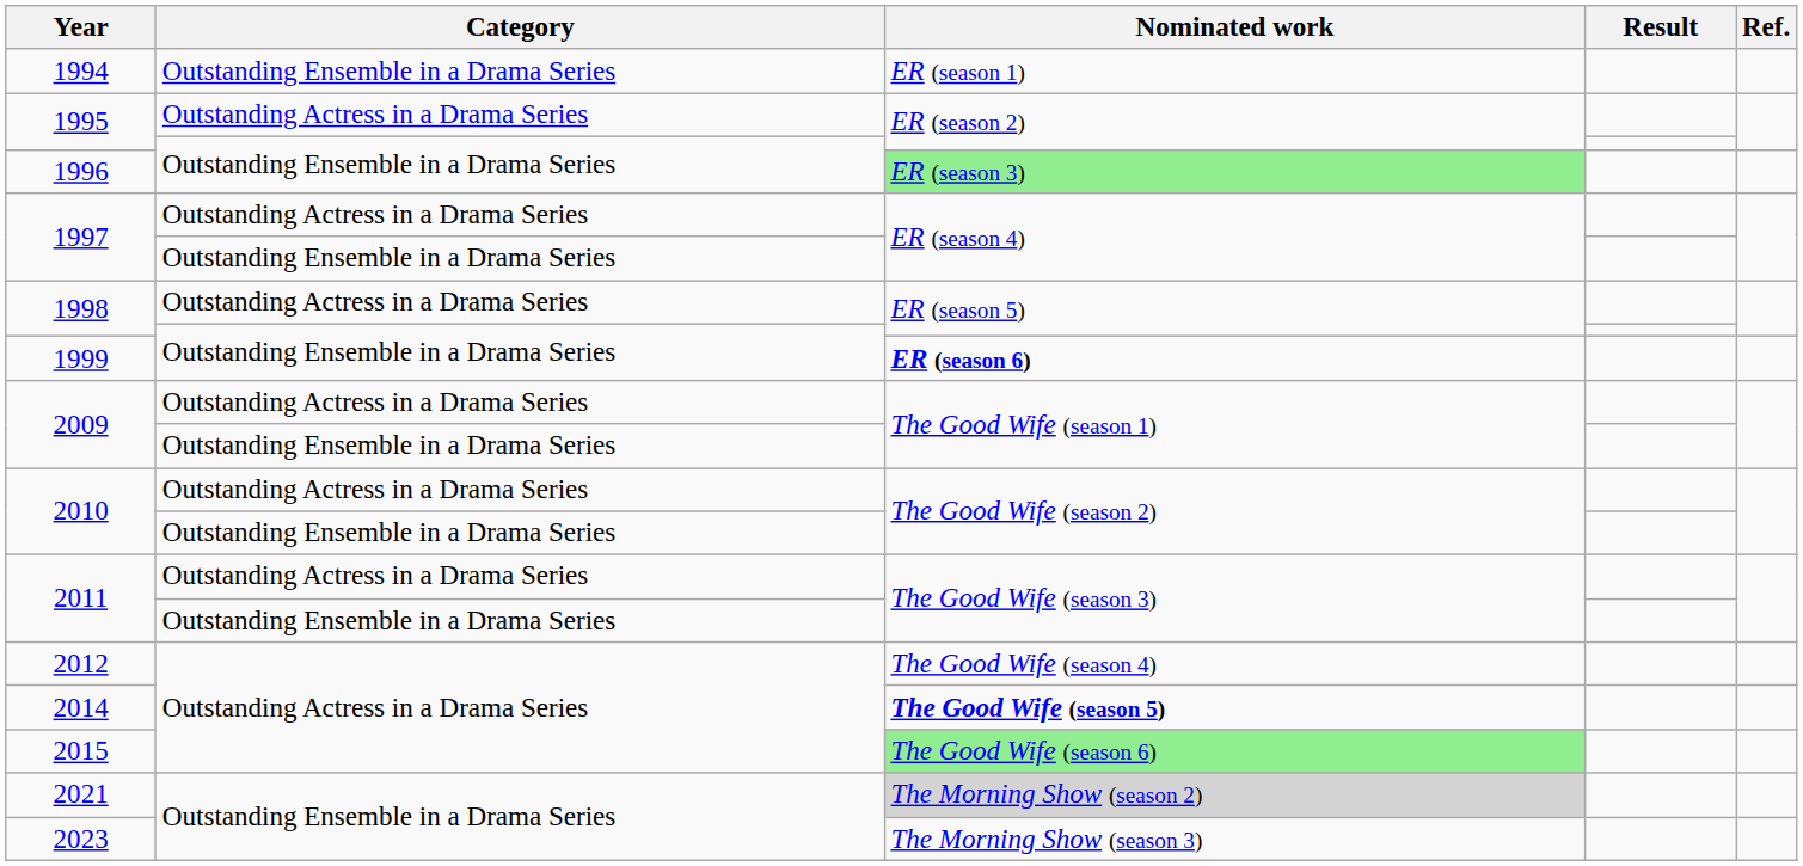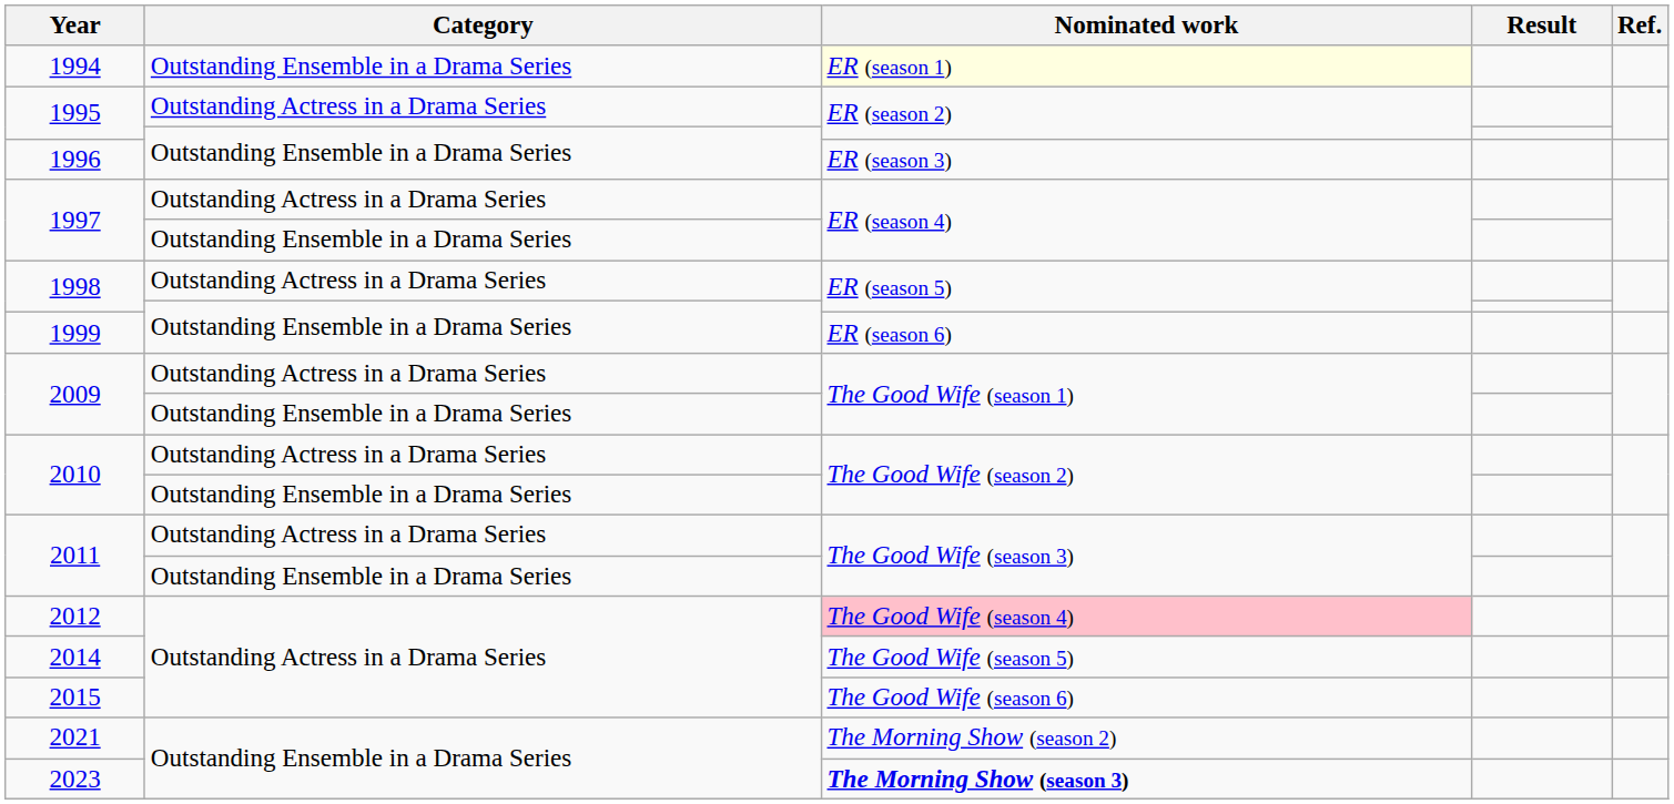1994 | Nominated work: no background -> lightyellow background
1996 | Nominated work: lightgreen background -> no background
1999 | Nominated work: bold -> normal
2012 | Nominated work: no background -> pink background
2014 | Nominated work: bold -> normal
2015 | Nominated work: lightgreen background -> no background
2021 | Nominated work: lightgrey background -> no background
2023 | Nominated work: normal -> bold
